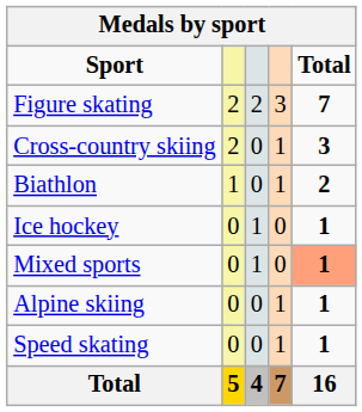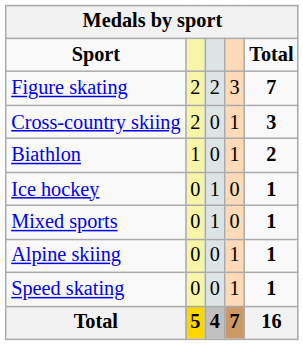Mixed sports | Total: lightsalmon background -> no background
